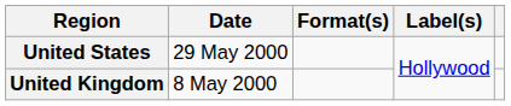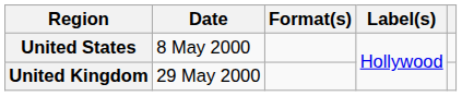United States | Date: 29 May 2000 -> 8 May 2000
United Kingdom | Date: 8 May 2000 -> 29 May 2000
